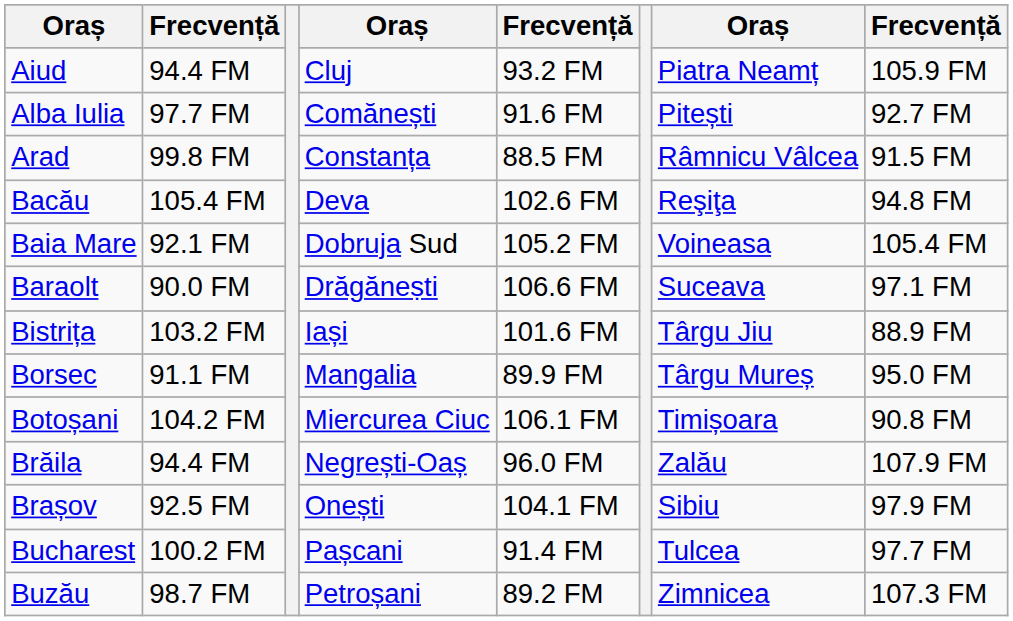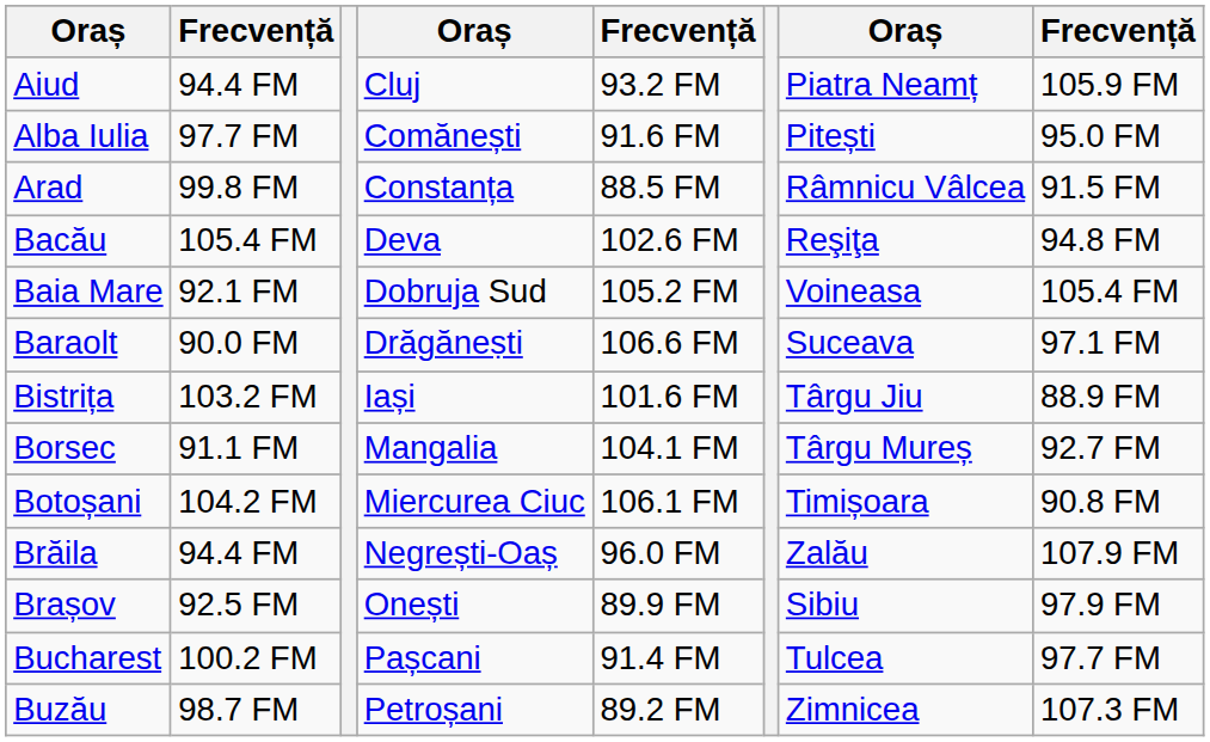Alba Iulia | column 8: 92.7 FM -> 95.0 FM
Borsec | column 5: 89.9 FM -> 104.1 FM
Borsec | column 8: 95.0 FM -> 92.7 FM
Brașov | column 5: 104.1 FM -> 89.9 FM
